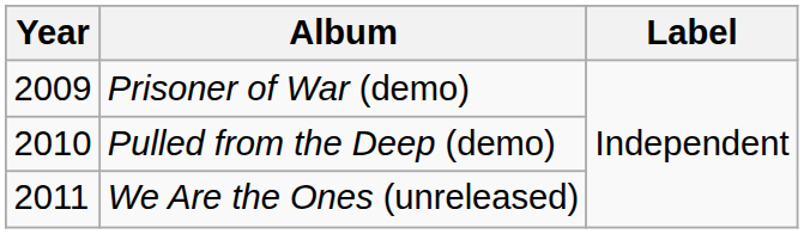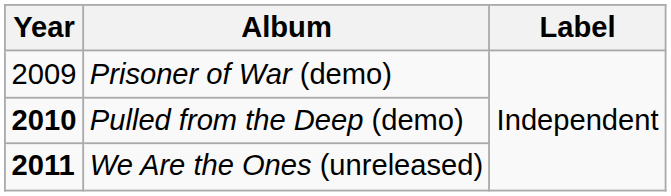Pulled from the Deep (demo) | Year: normal -> bold
We Are the Ones (unreleased) | Year: normal -> bold
